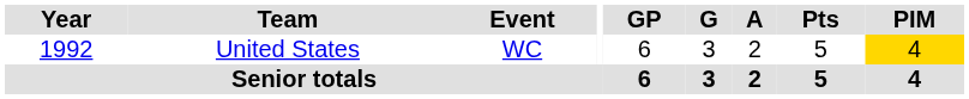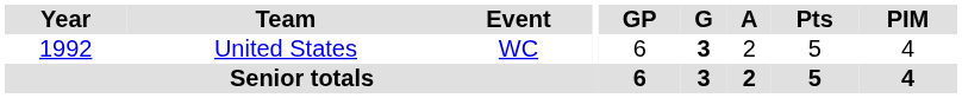United States | G: normal -> bold
United States | PIM: gold background -> no background
